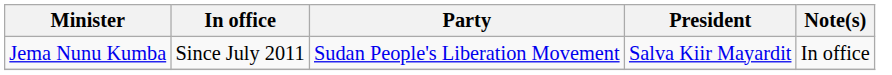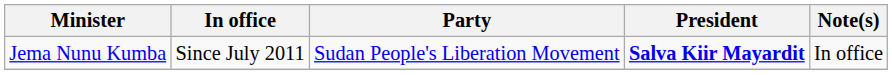Jema Nunu Kumba | President: normal -> bold
